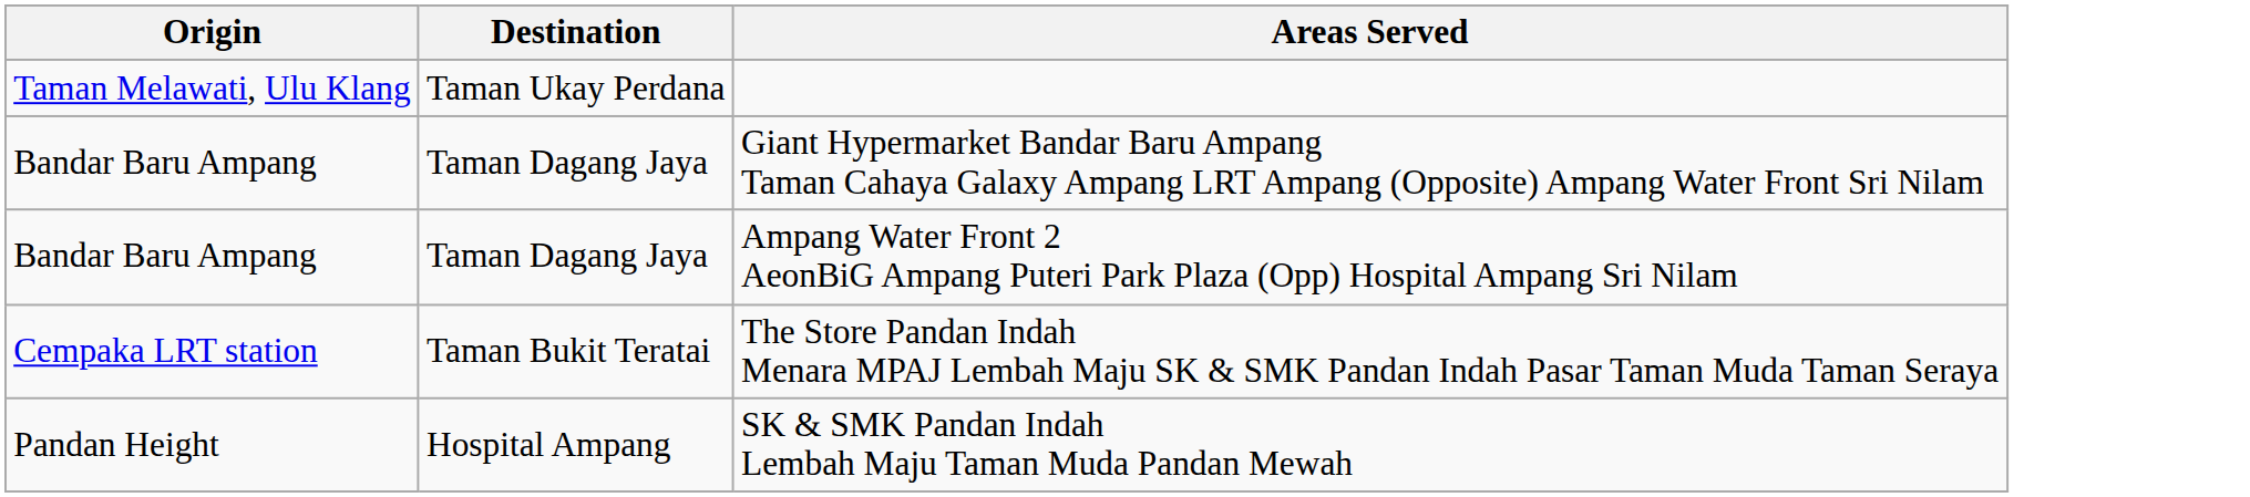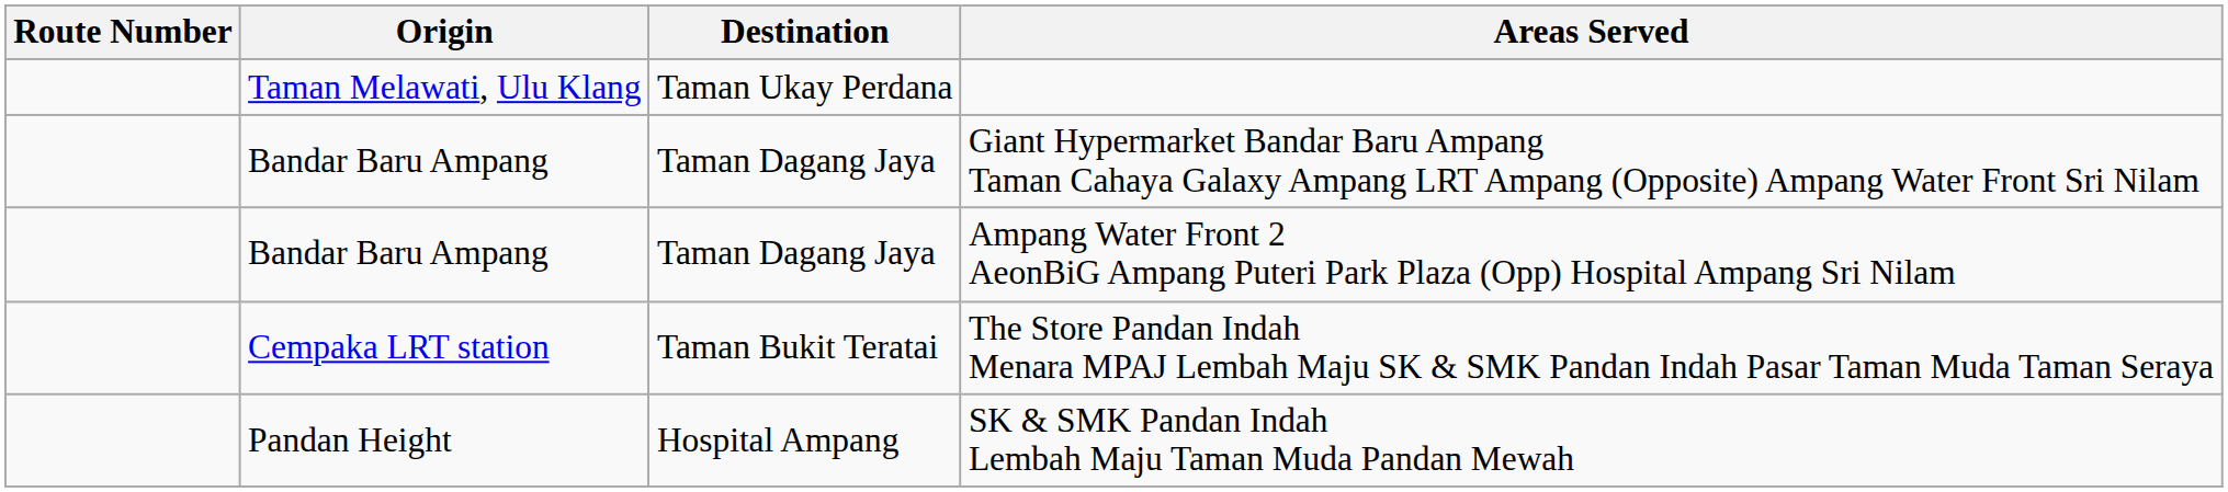+ column: Route Number
